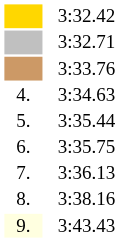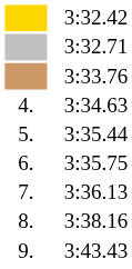3:43.43 | column 1: lightyellow background -> no background
